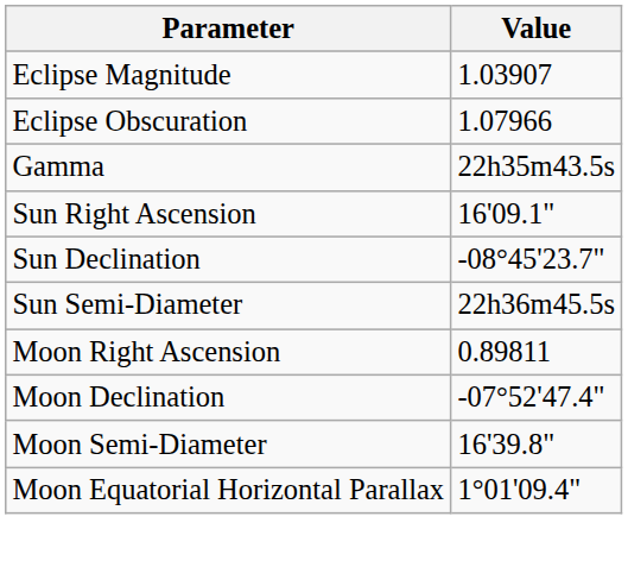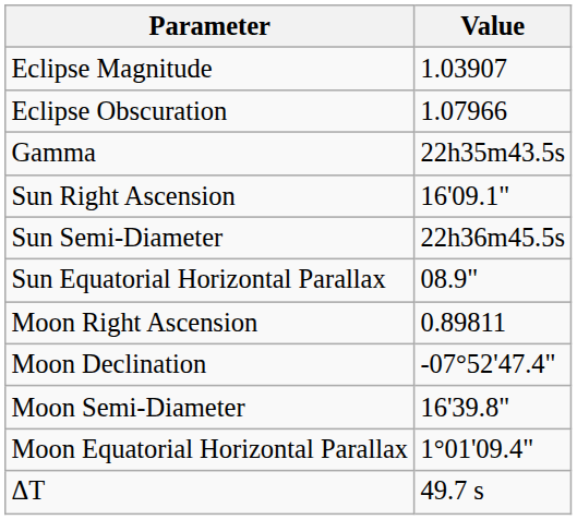- row: Sun Declination | -08°45'23.7"
+ row: Sun Equatorial Horizontal Parallax | 08.9"
+ row: ΔT | 49.7 s
